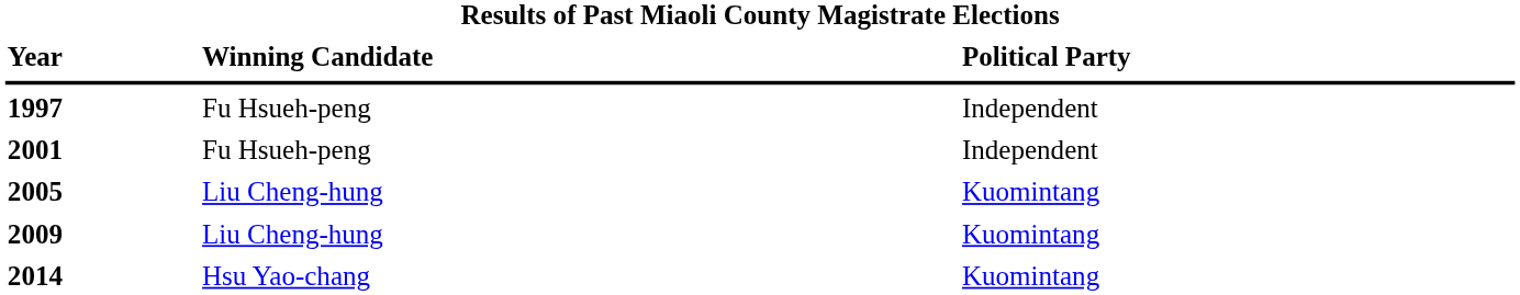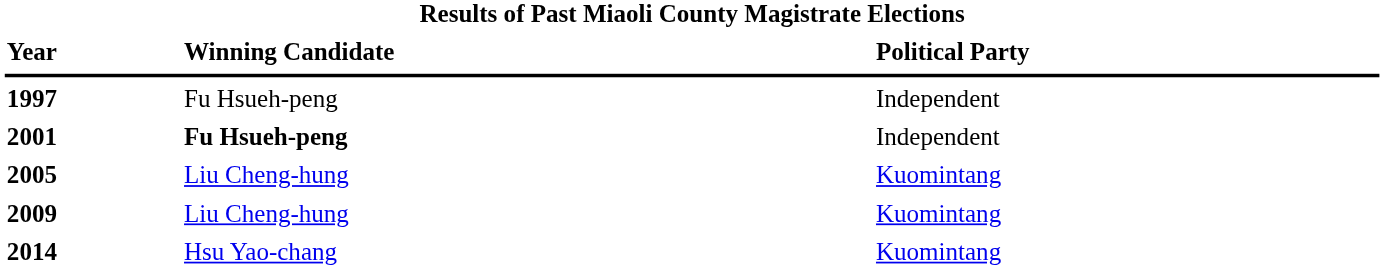2001 | column 2: normal -> bold
